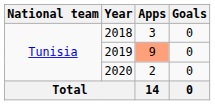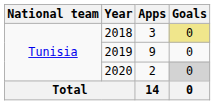2018 | Goals: no background -> khaki background
2019 | Apps: lightsalmon background -> no background
2020 | Goals: no background -> lightgrey background
